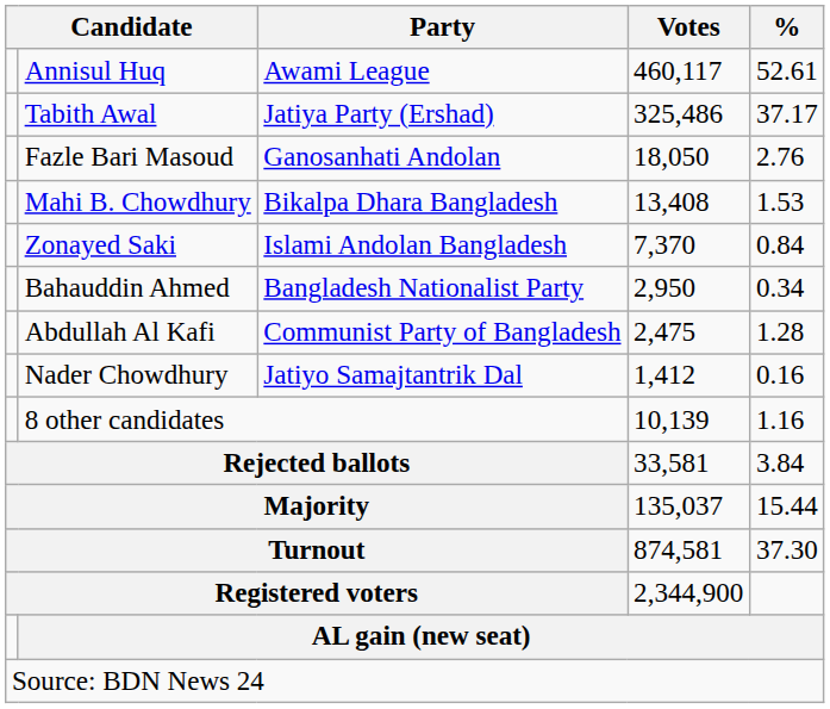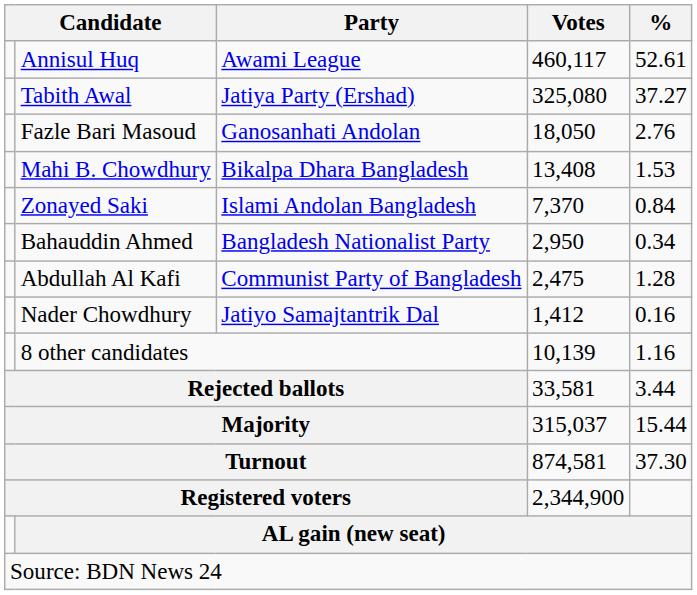Tabith Awal | Votes: 325,486 -> 325,080
Tabith Awal | %: 37.17 -> 37.27
Rejected ballots | %: 3.84 -> 3.44
Majority | Votes: 135,037 -> 315,037
